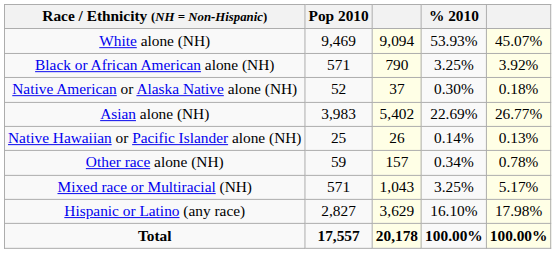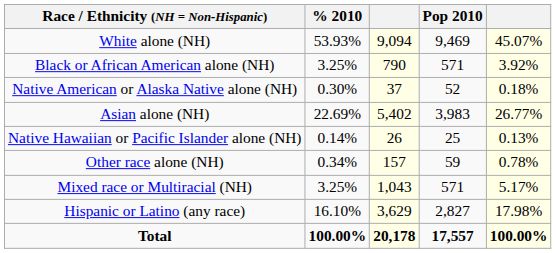columns swapped: Pop 2010 <-> % 2010
